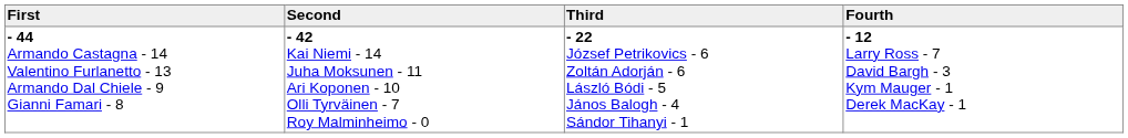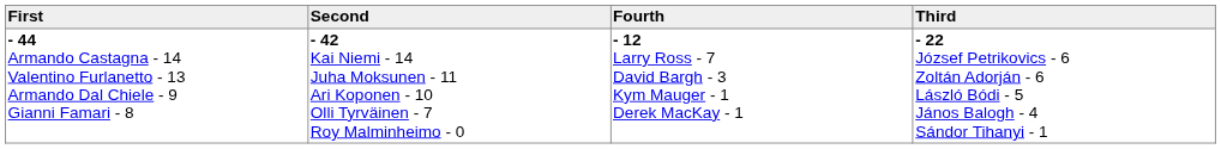columns swapped: Third <-> Fourth
